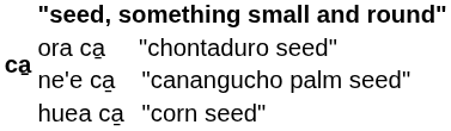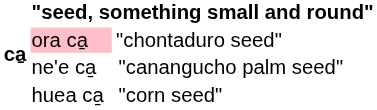ora ca̱ | column 2: no background -> pink background
